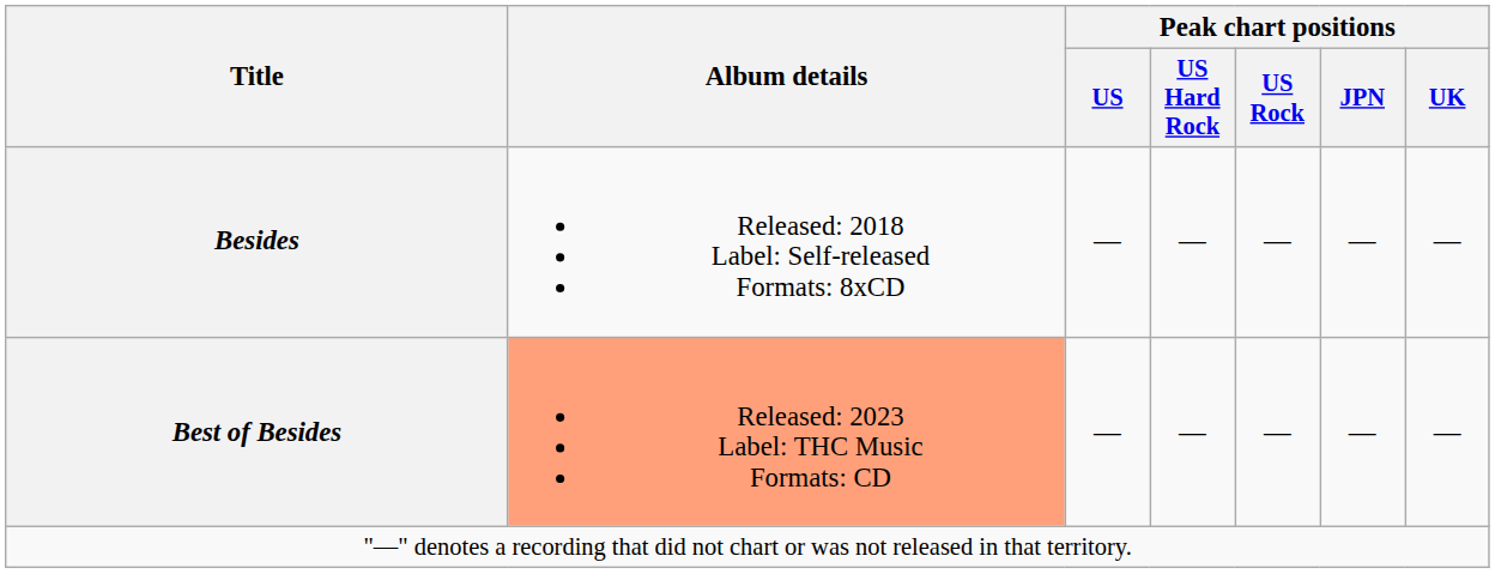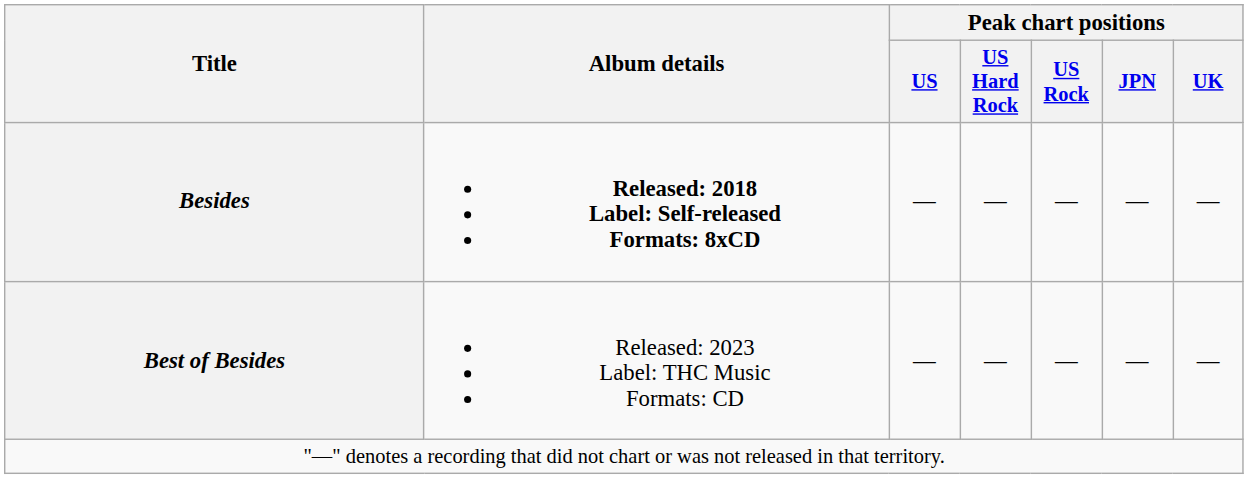Besides | Album details: normal -> bold
Best of Besides | Album details: lightsalmon background -> no background
